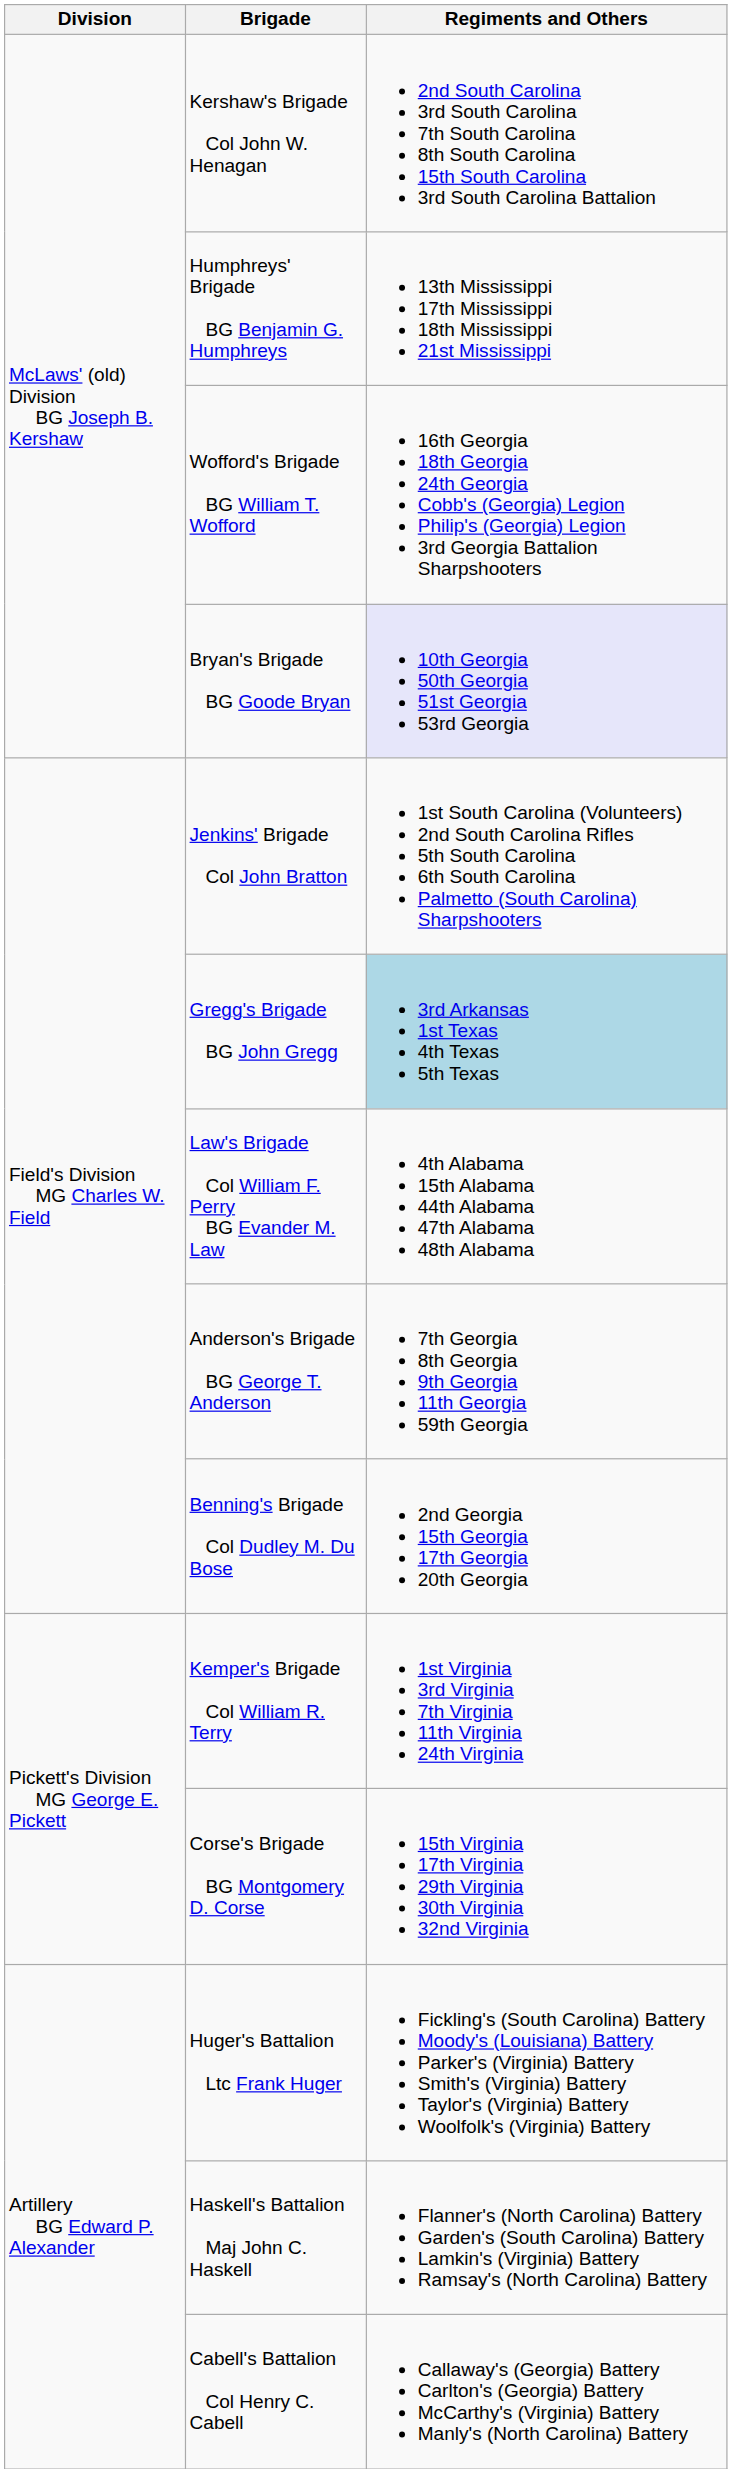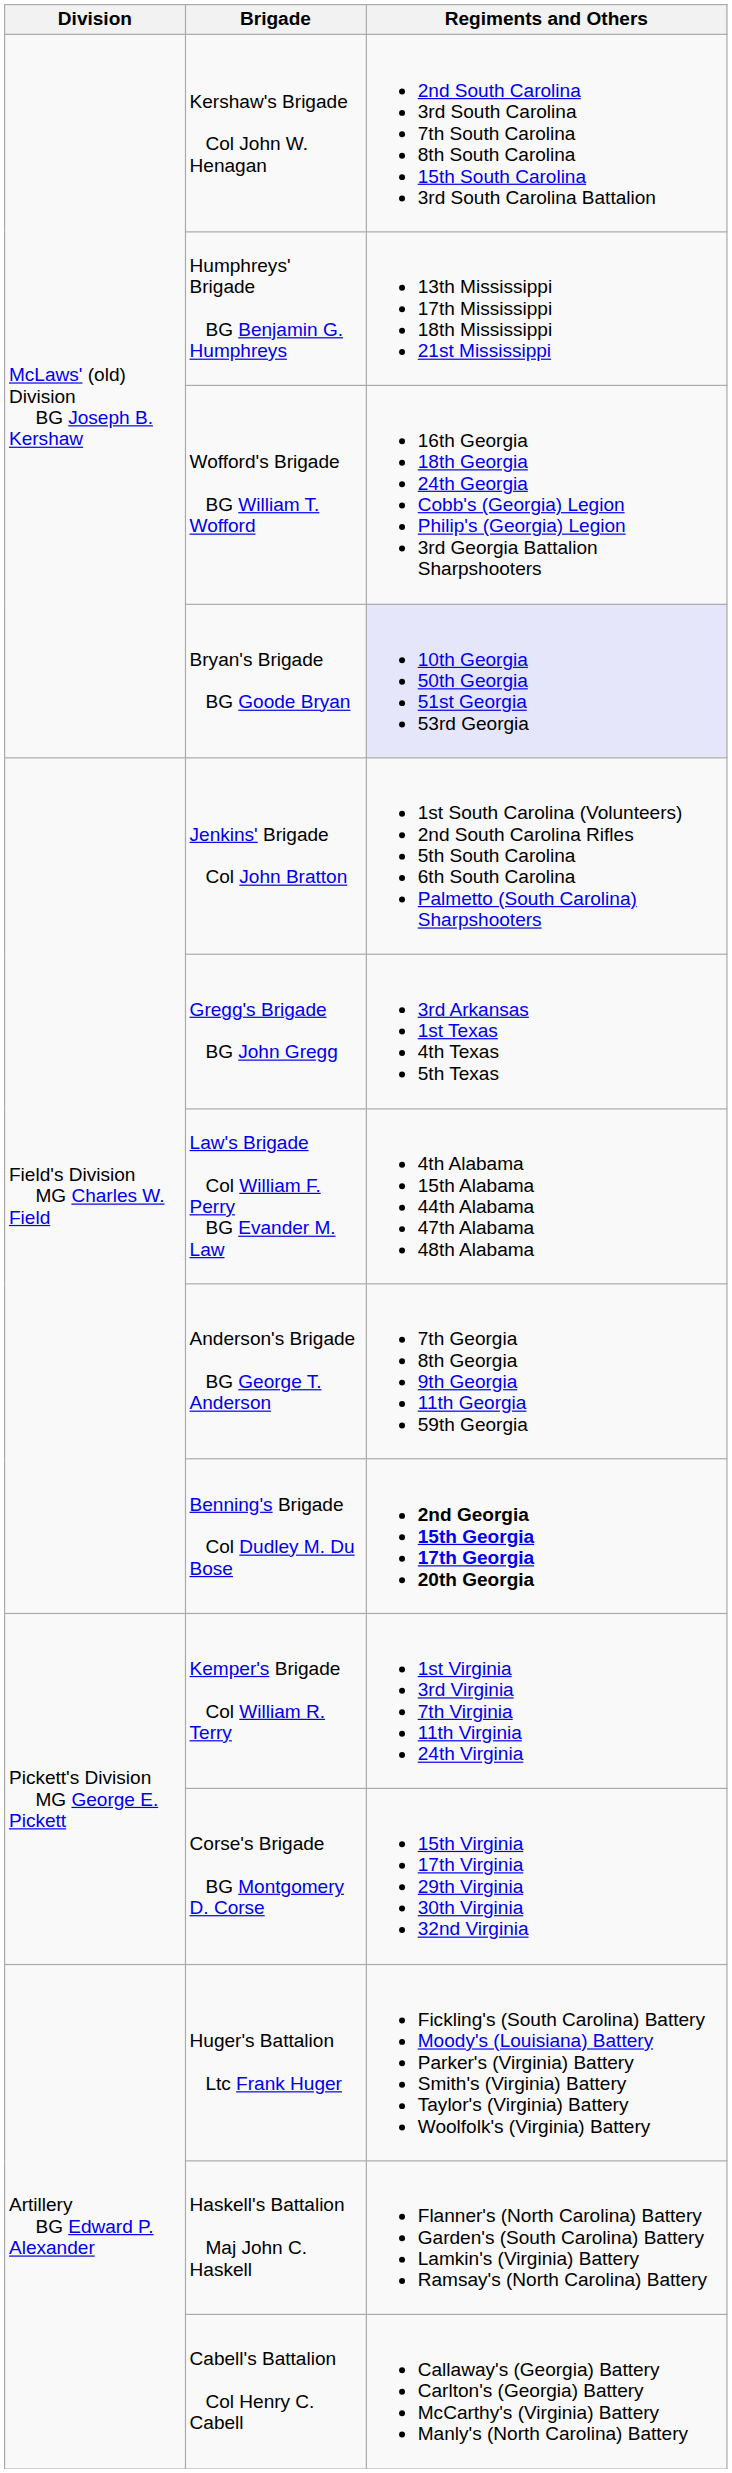Gregg's Brigade BG John Gregg | Regiments and Others: lightblue background -> no background
Benning's Brigade Col Dudley M. Du Bose | Regiments and Others: normal -> bold
